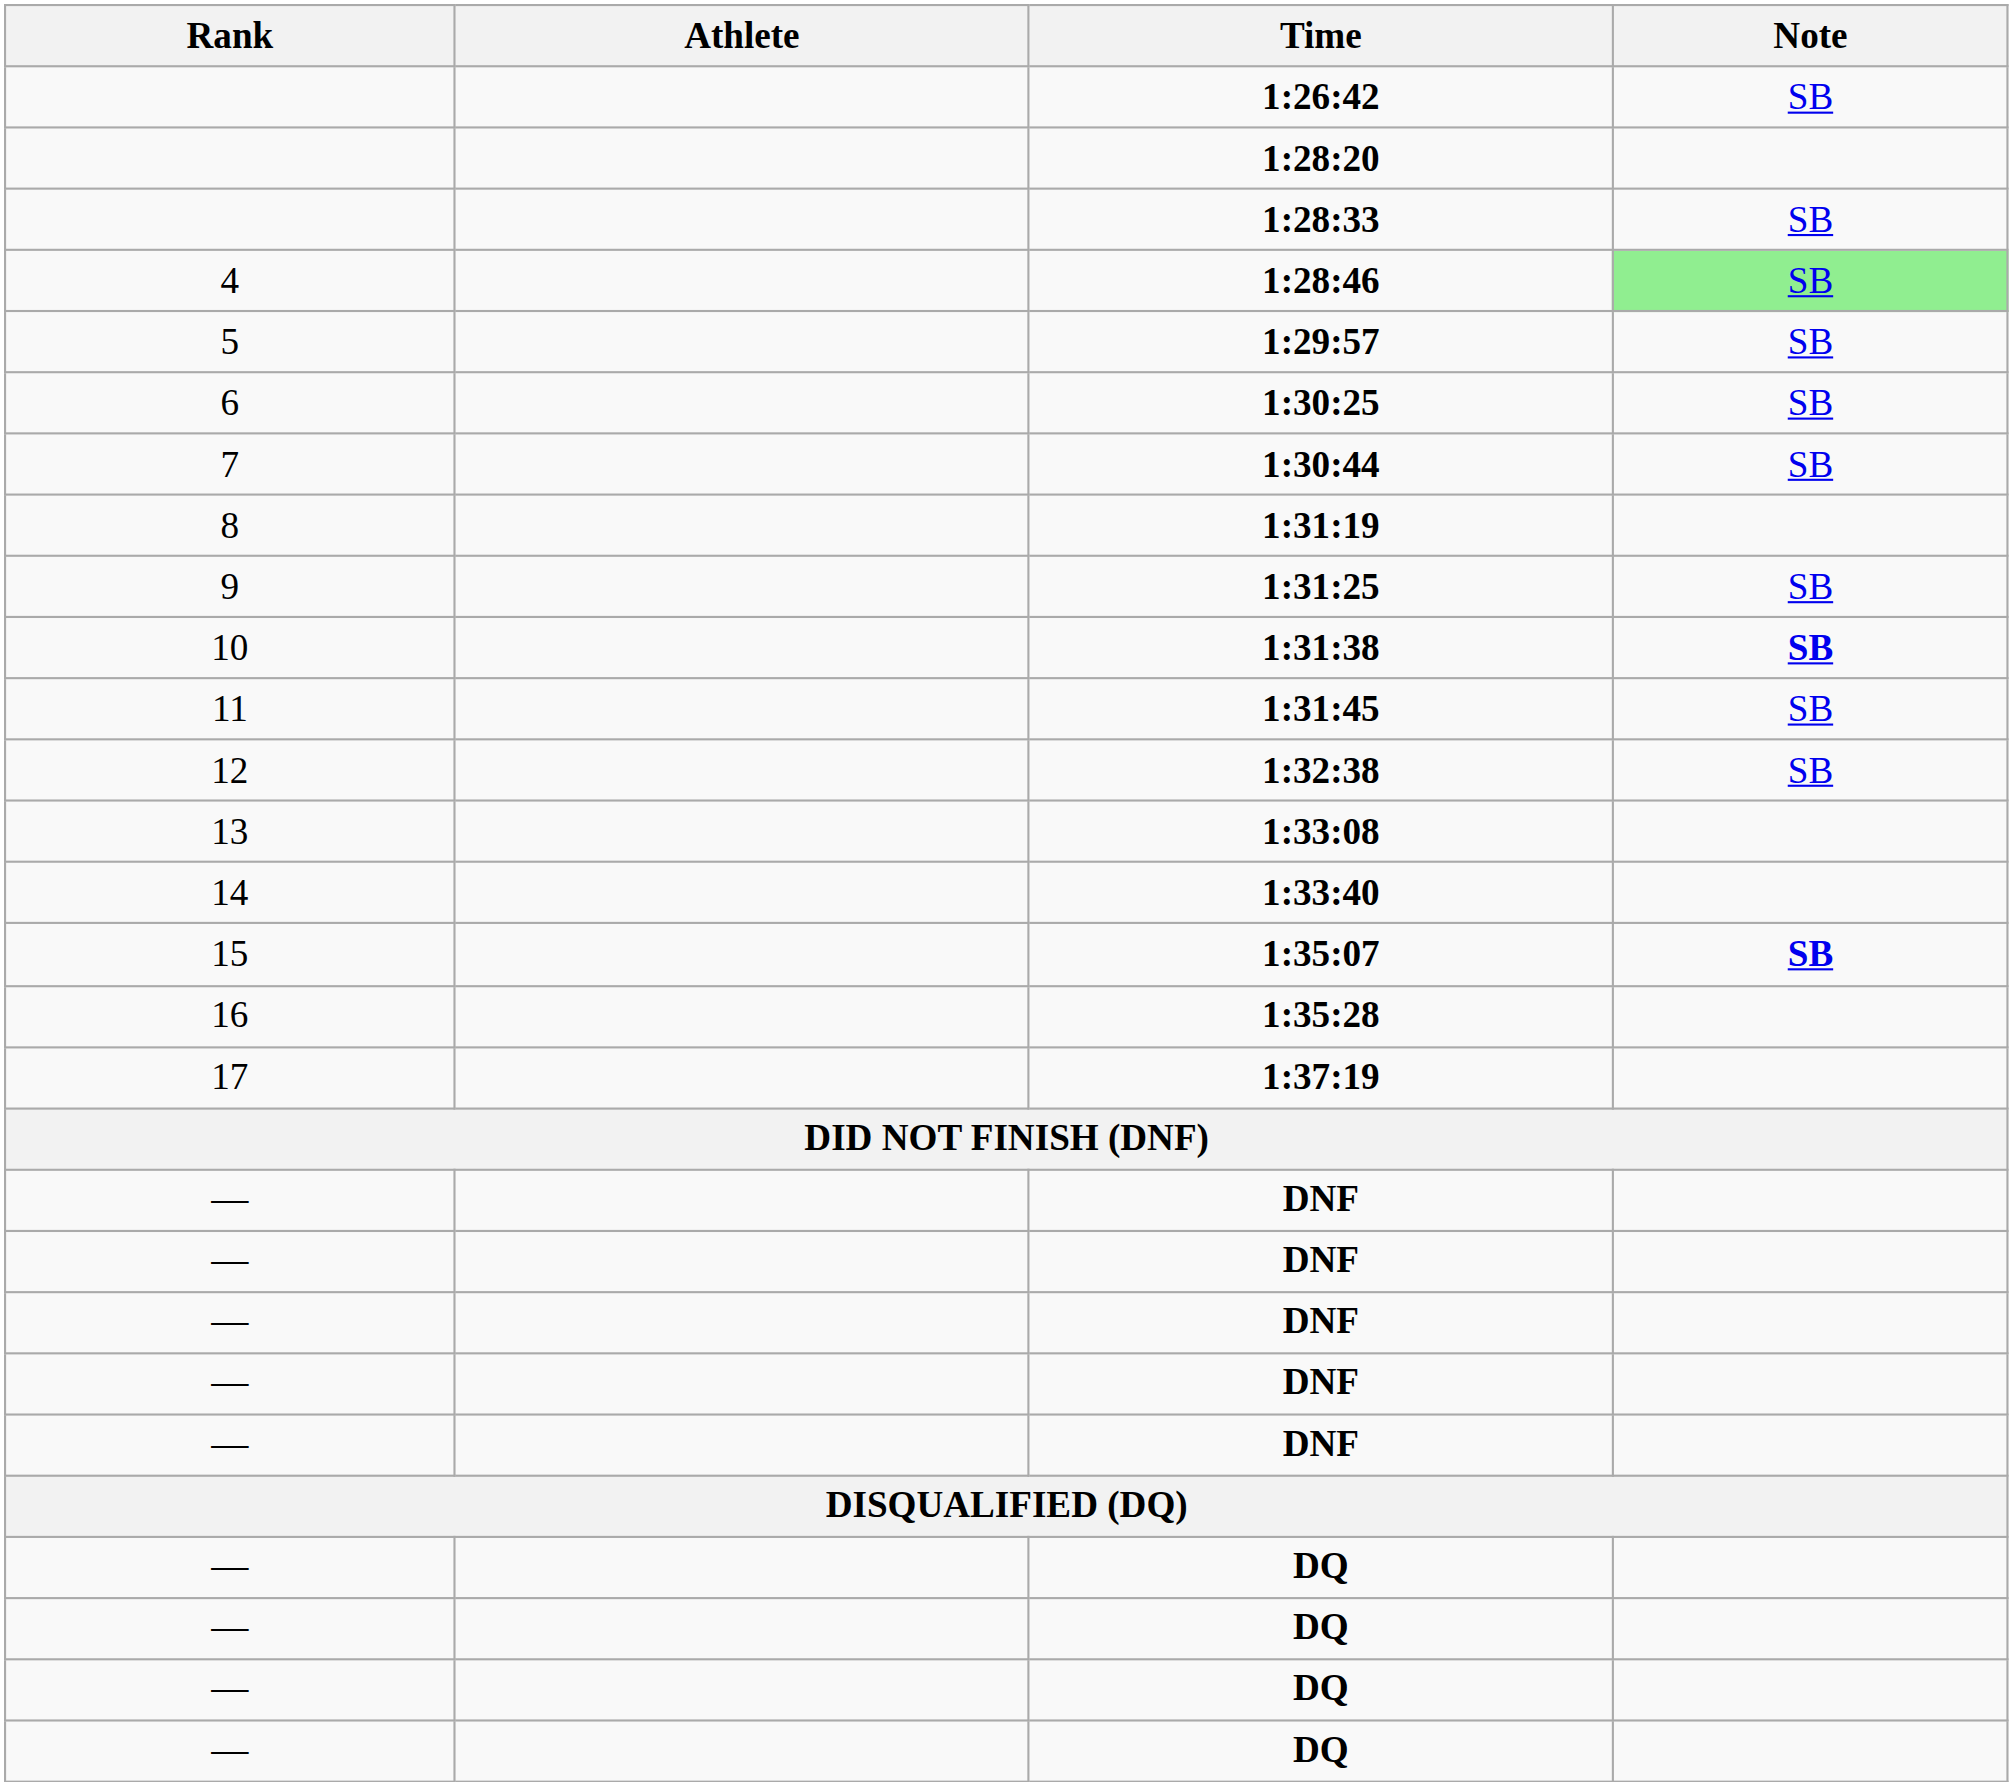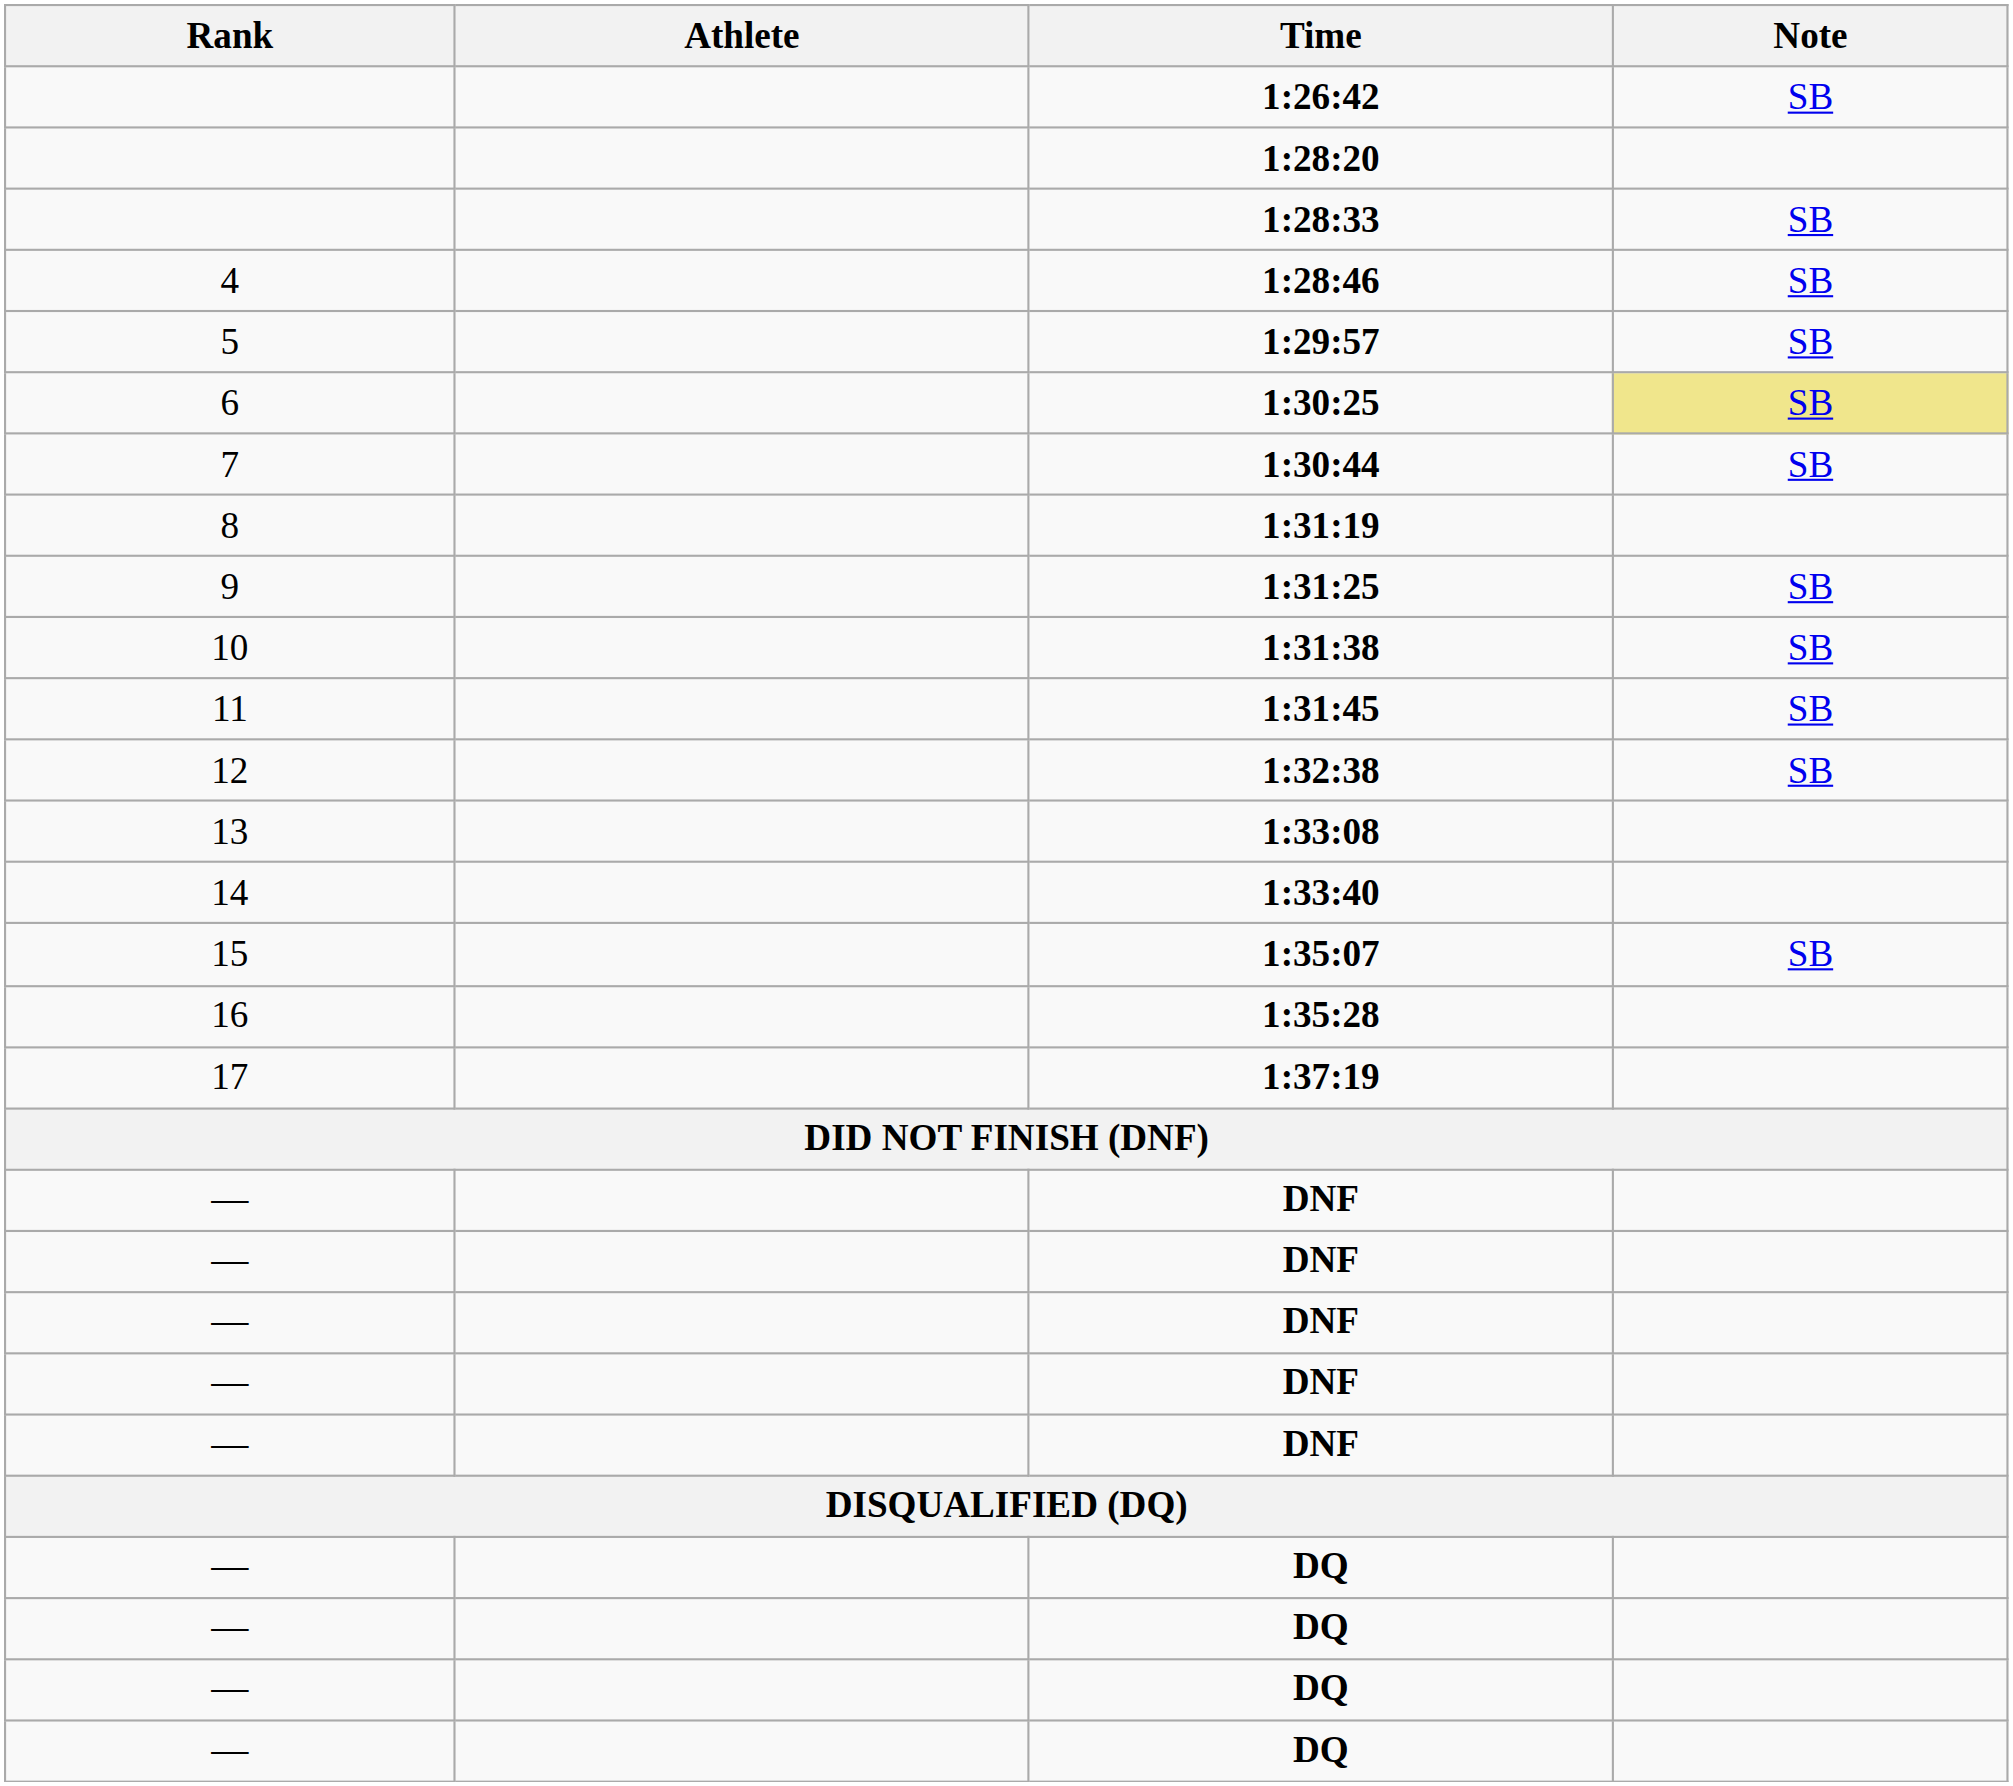1:28:46 | Note: lightgreen background -> no background
1:30:25 | Note: no background -> khaki background
1:31:38 | Note: bold -> normal
1:35:07 | Note: bold -> normal
